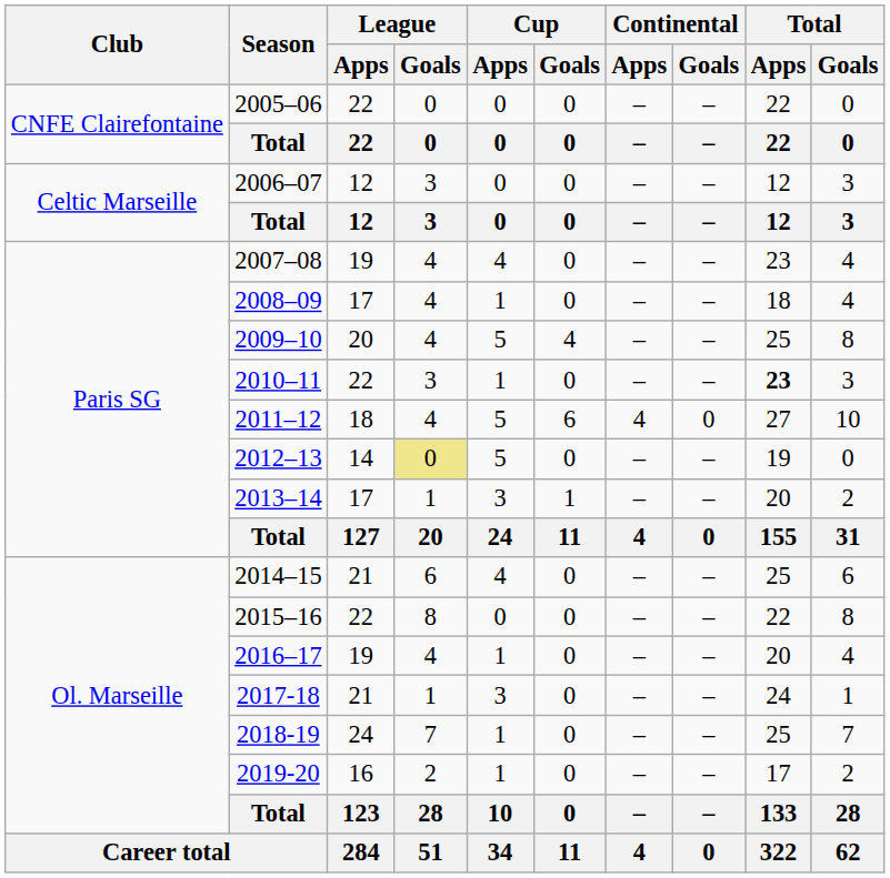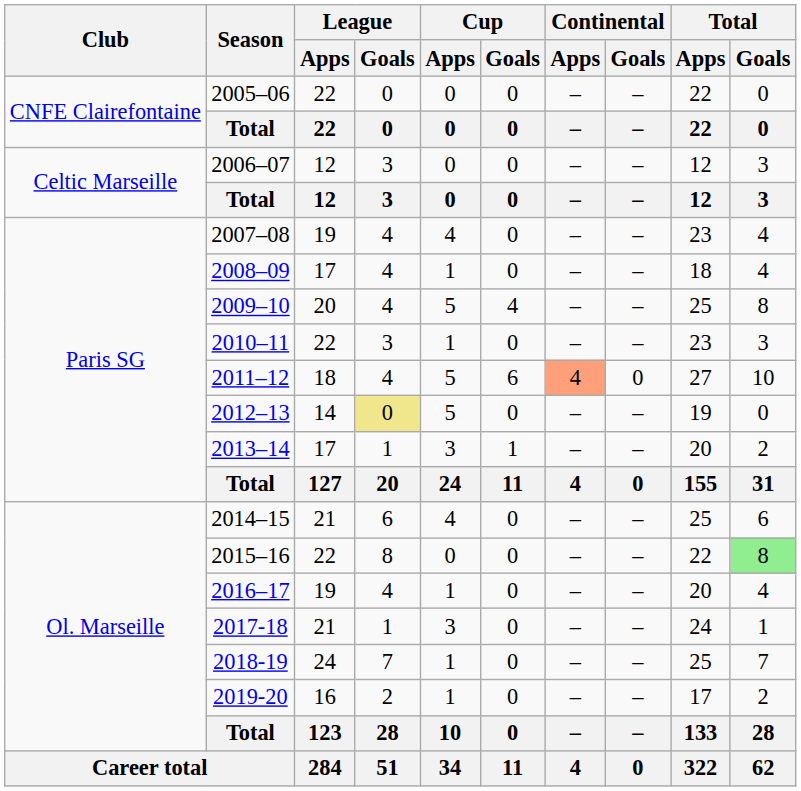2010–11 | Total / Apps: bold -> normal
2011–12 | Continental / Apps: no background -> lightsalmon background
2015–16 | Total / Goals: no background -> lightgreen background
